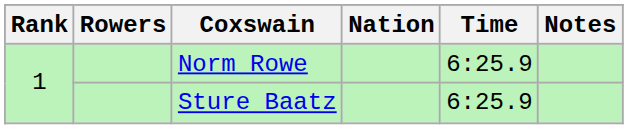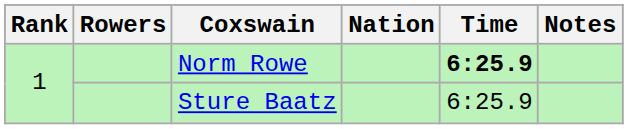Norm Rowe | Time: normal -> bold
